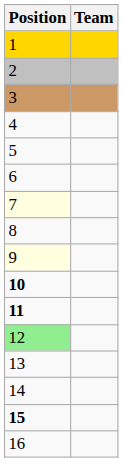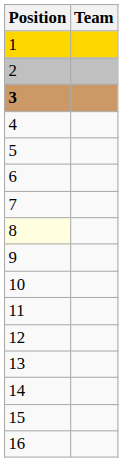3 | Position: normal -> bold
7 | Position: lightyellow background -> no background
8 | Position: no background -> lightyellow background
9 | Position: lightyellow background -> no background
10 | Position: bold -> normal
11 | Position: bold -> normal
12 | Position: lightgreen background -> no background
15 | Position: bold -> normal
